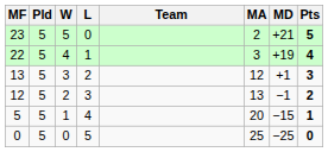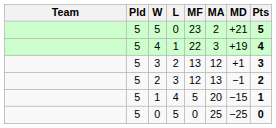columns swapped: Team <-> MF
